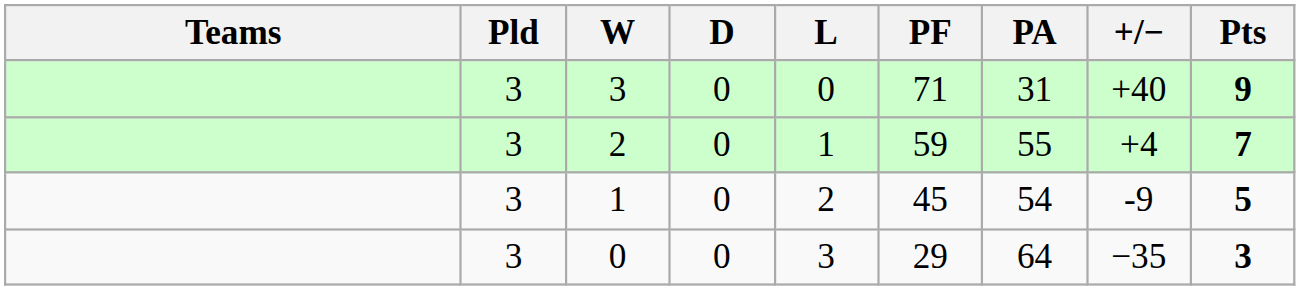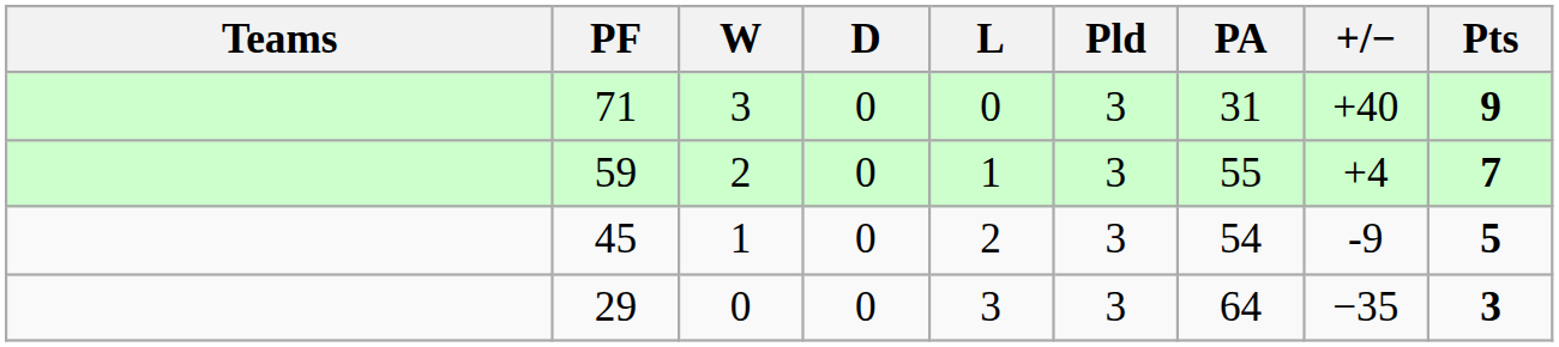columns swapped: Pld <-> PF
